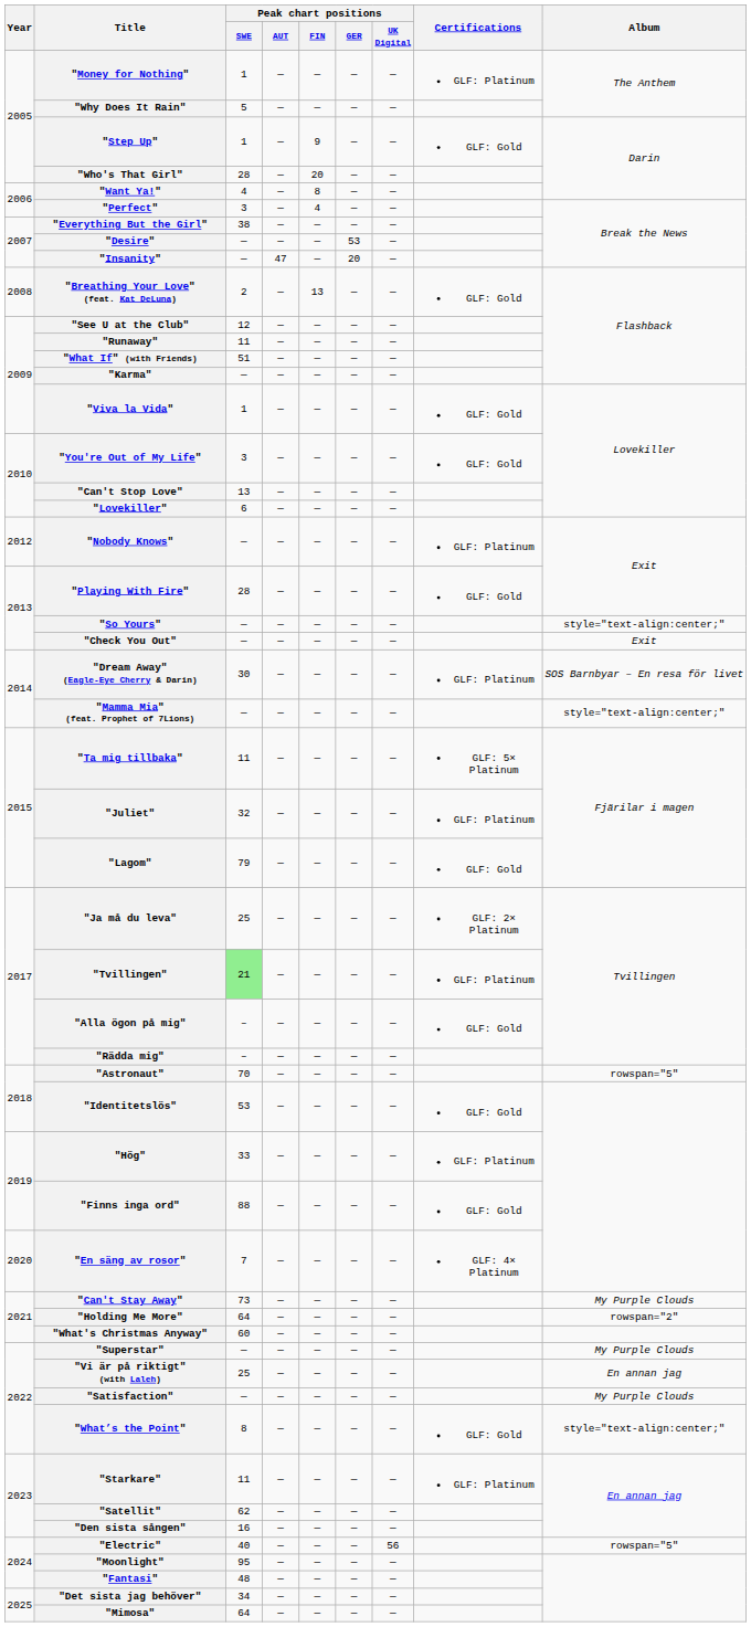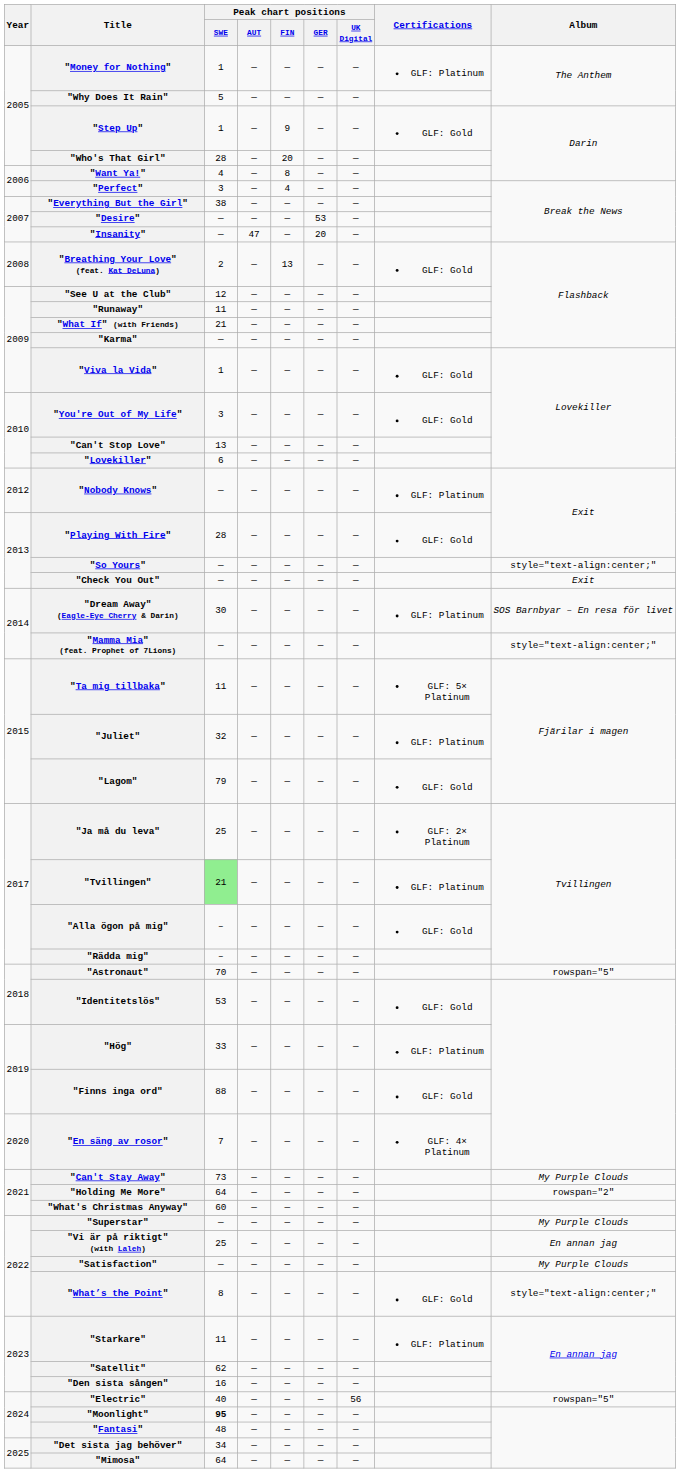"What If" (with Friends) | Peak chart positions / SWE: 51 -> 21
"Moonlight" | Peak chart positions / SWE: normal -> bold
